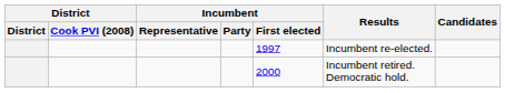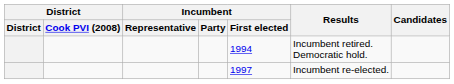row 3 | Incumbent / First elected: 1997 -> 1994
row 3 | Results: Incumbent re-elected. -> Incumbent retired. Democratic hold.
row 4 | Incumbent / First elected: 2000 -> 1997
row 4 | Results: Incumbent retired. Democratic hold. -> Incumbent re-elected.
